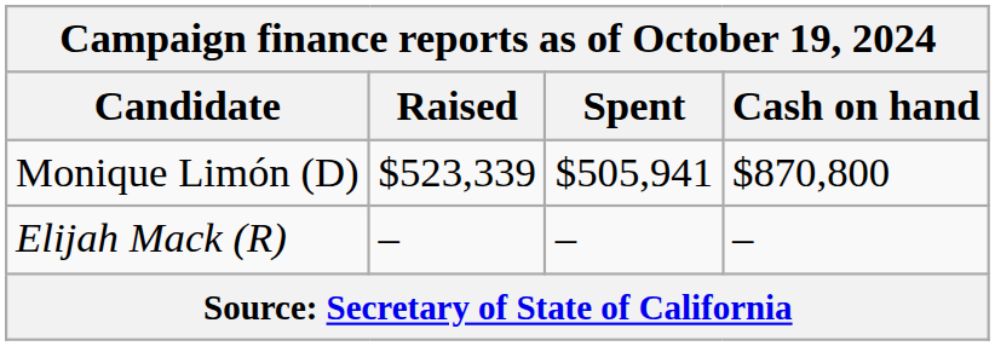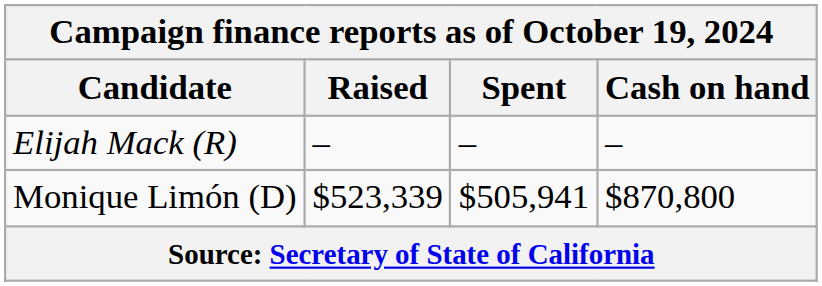rows swapped: Monique Limón (D) <-> Elijah Mack (R)
